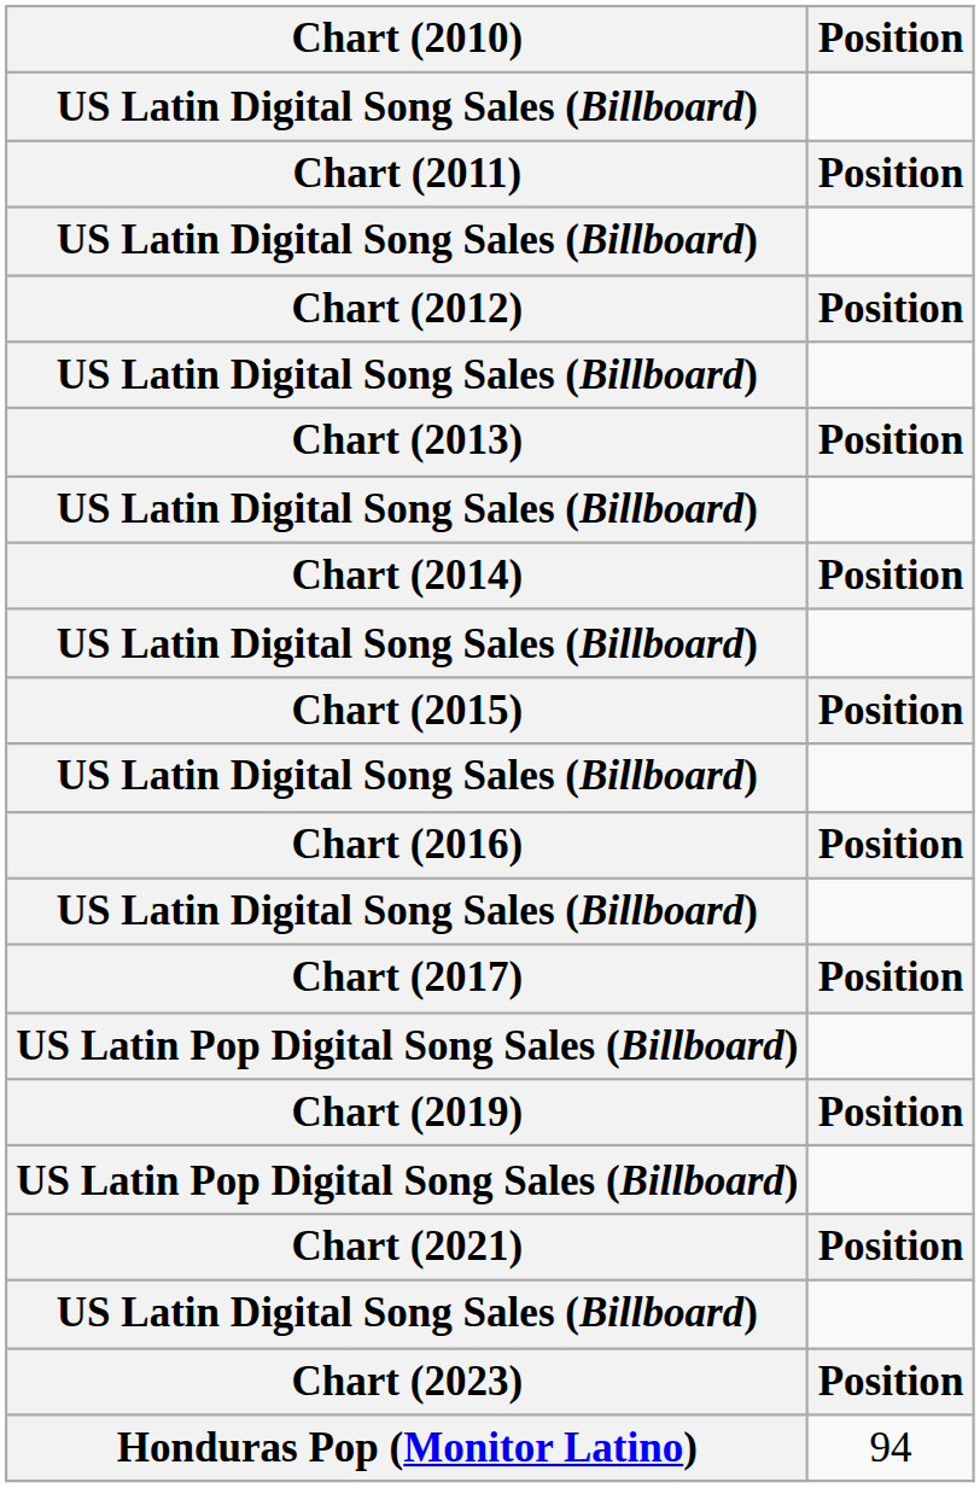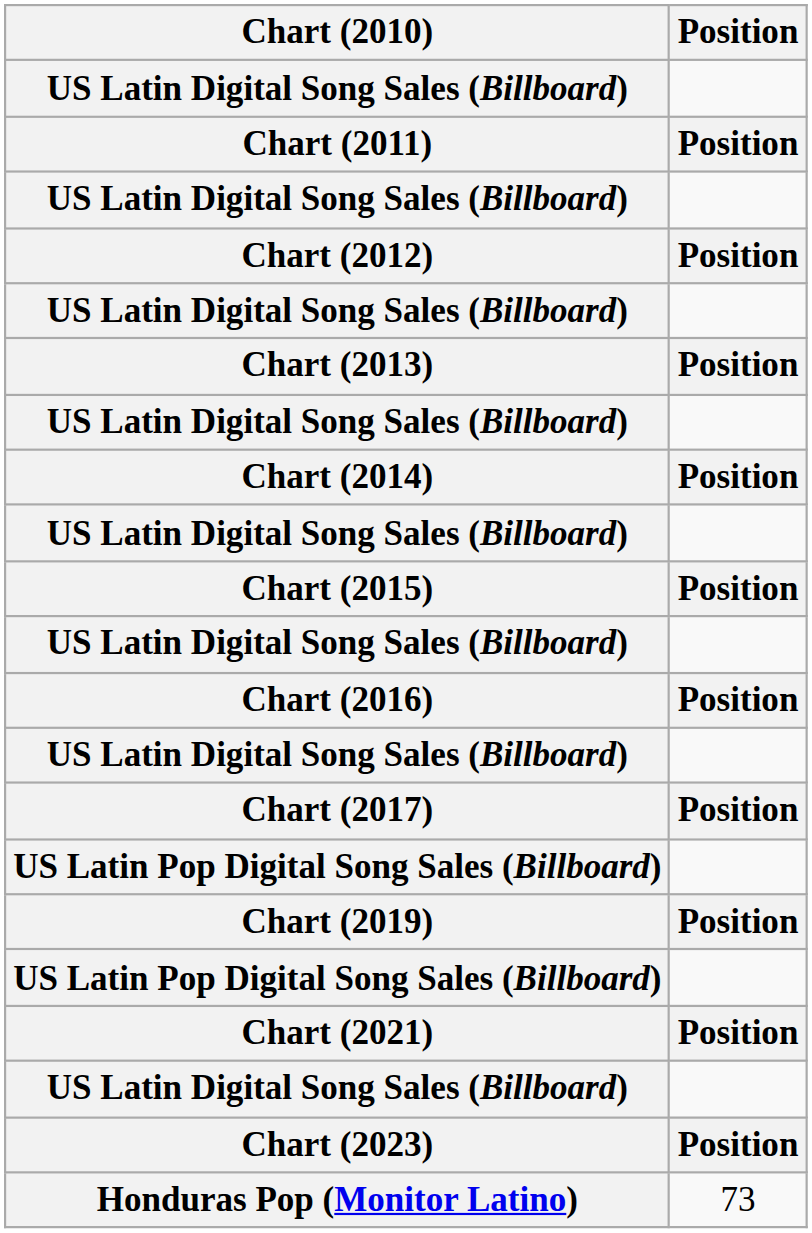row 22 | Position: 94 -> 73
